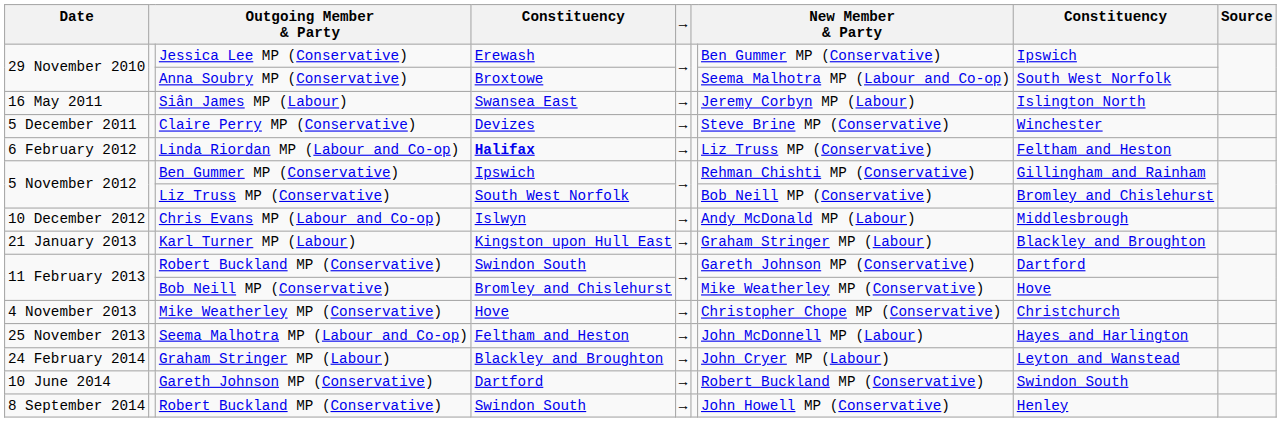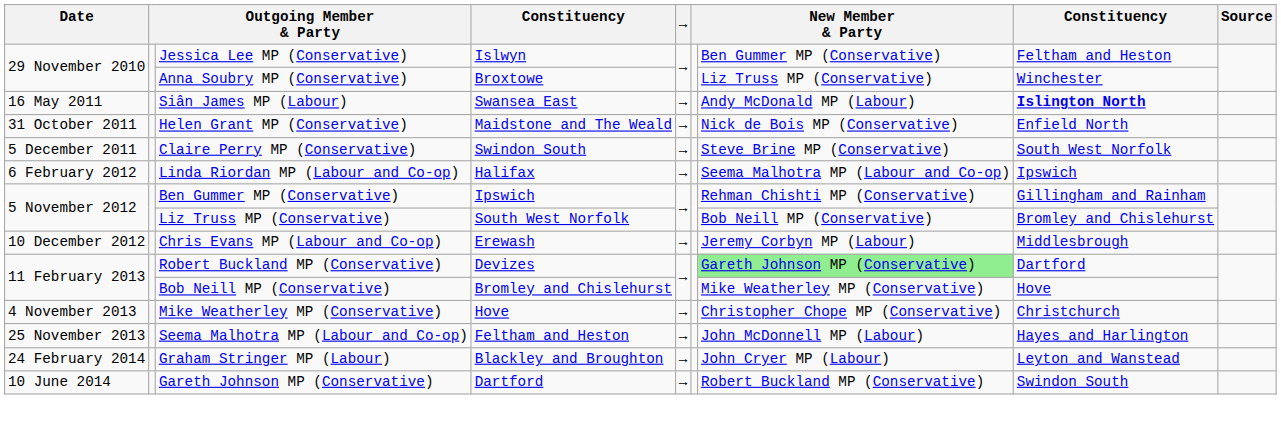Jessica Lee MP (Conservative) | column 4: Erewash -> Islwyn
Jessica Lee MP (Conservative) | column 8: Ipswich -> Feltham and Heston
Anna Soubry MP (Conservative) | column 7: Seema Malhotra MP (Labour and Co-op) -> Liz Truss MP (Conservative)
Anna Soubry MP (Conservative) | column 8: South West Norfolk -> Winchester
Siân James MP (Labour) | column 7: Jeremy Corbyn MP (Labour) -> Andy McDonald MP (Labour)
Siân James MP (Labour) | column 8: normal -> bold
+ row: 31 October 2011 | Helen Grant MP (Conservative) | Maidstone and The Weald | → | Nick de Bois MP (Conservative) | Enfield North
Claire Perry MP (Conservative) | column 4: Devizes -> Swindon South
Claire Perry MP (Conservative) | column 8: Winchester -> South West Norfolk
Linda Riordan MP (Labour and Co-op) | column 4: bold -> normal
Linda Riordan MP (Labour and Co-op) | column 7: Liz Truss MP (Conservative) -> Seema Malhotra MP (Labour and Co-op)
Linda Riordan MP (Labour and Co-op) | column 8: Feltham and Heston -> Ipswich
Chris Evans MP (Labour and Co-op) | column 4: Islwyn -> Erewash
Chris Evans MP (Labour and Co-op) | column 7: Andy McDonald MP (Labour) -> Jeremy Corbyn MP (Labour)
- row: 21 January 2013 | Karl Turner MP (Labour) | Kingston upon Hull East | → | Graham Stringer MP (Labour) | Blackley and Broughton
11 February 2013 / Robert Buckland MP (Conservative) | column 4: Swindon South -> Devizes
11 February 2013 / Robert Buckland MP (Conservative) | column 7: no background -> lightgreen background
- row: 8 September 2014 | Robert Buckland MP (Conservative) | Swindon South | → | John Howell MP (Conservative) | Henley
